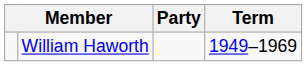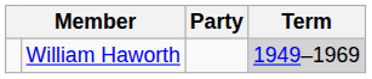William Haworth | Term: no background -> lightgrey background
